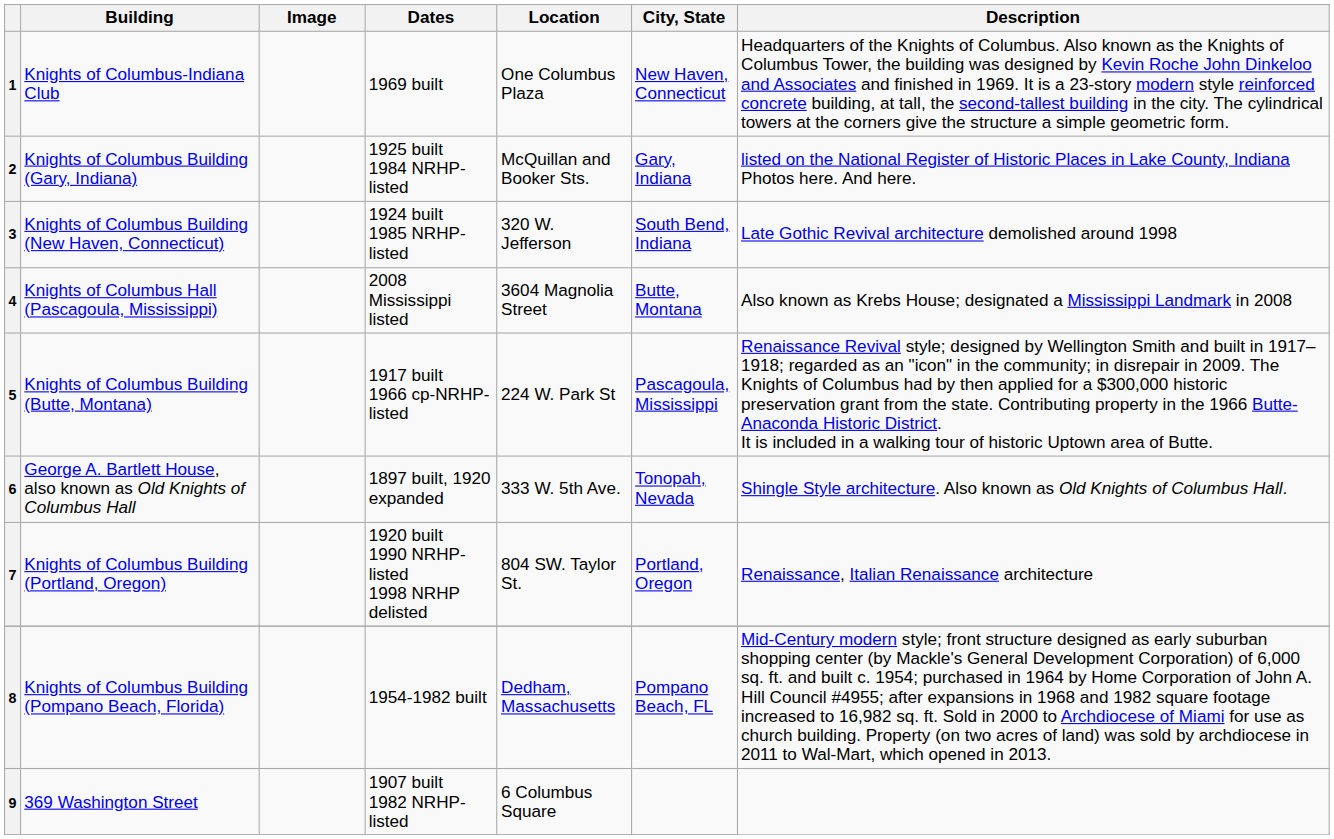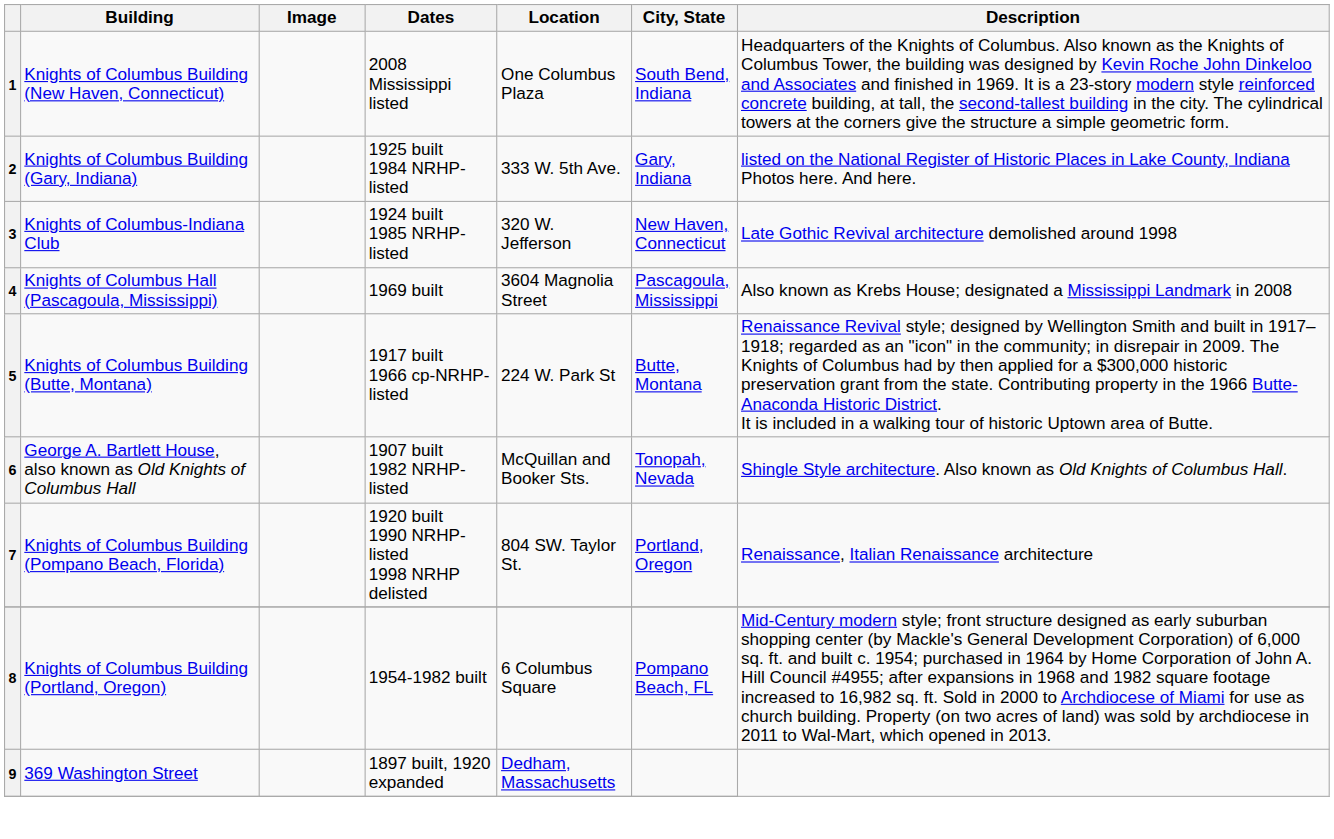1 | Building: Knights of Columbus-Indiana Club -> Knights of Columbus Building (New Haven, Connecticut)
1 | Dates: 1969 built -> 2008 Mississippi listed
1 | City, State: New Haven, Connecticut -> South Bend, Indiana
2 | Location: McQuillan and Booker Sts. -> 333 W. 5th Ave.
3 | Building: Knights of Columbus Building (New Haven, Connecticut) -> Knights of Columbus-Indiana Club
3 | City, State: South Bend, Indiana -> New Haven, Connecticut
4 | Dates: 2008 Mississippi listed -> 1969 built
4 | City, State: Butte, Montana -> Pascagoula, Mississippi
5 | City, State: Pascagoula, Mississippi -> Butte, Montana
6 | Dates: 1897 built, 1920 expanded -> 1907 built 1982 NRHP-listed
6 | Location: 333 W. 5th Ave. -> McQuillan and Booker Sts.
7 | Building: Knights of Columbus Building (Portland, Oregon) -> Knights of Columbus Building (Pompano Beach, Florida)
8 | Building: Knights of Columbus Building (Pompano Beach, Florida) -> Knights of Columbus Building (Portland, Oregon)
8 | Location: Dedham, Massachusetts -> 6 Columbus Square
9 | Dates: 1907 built 1982 NRHP-listed -> 1897 built, 1920 expanded
9 | Location: 6 Columbus Square -> Dedham, Massachusetts
